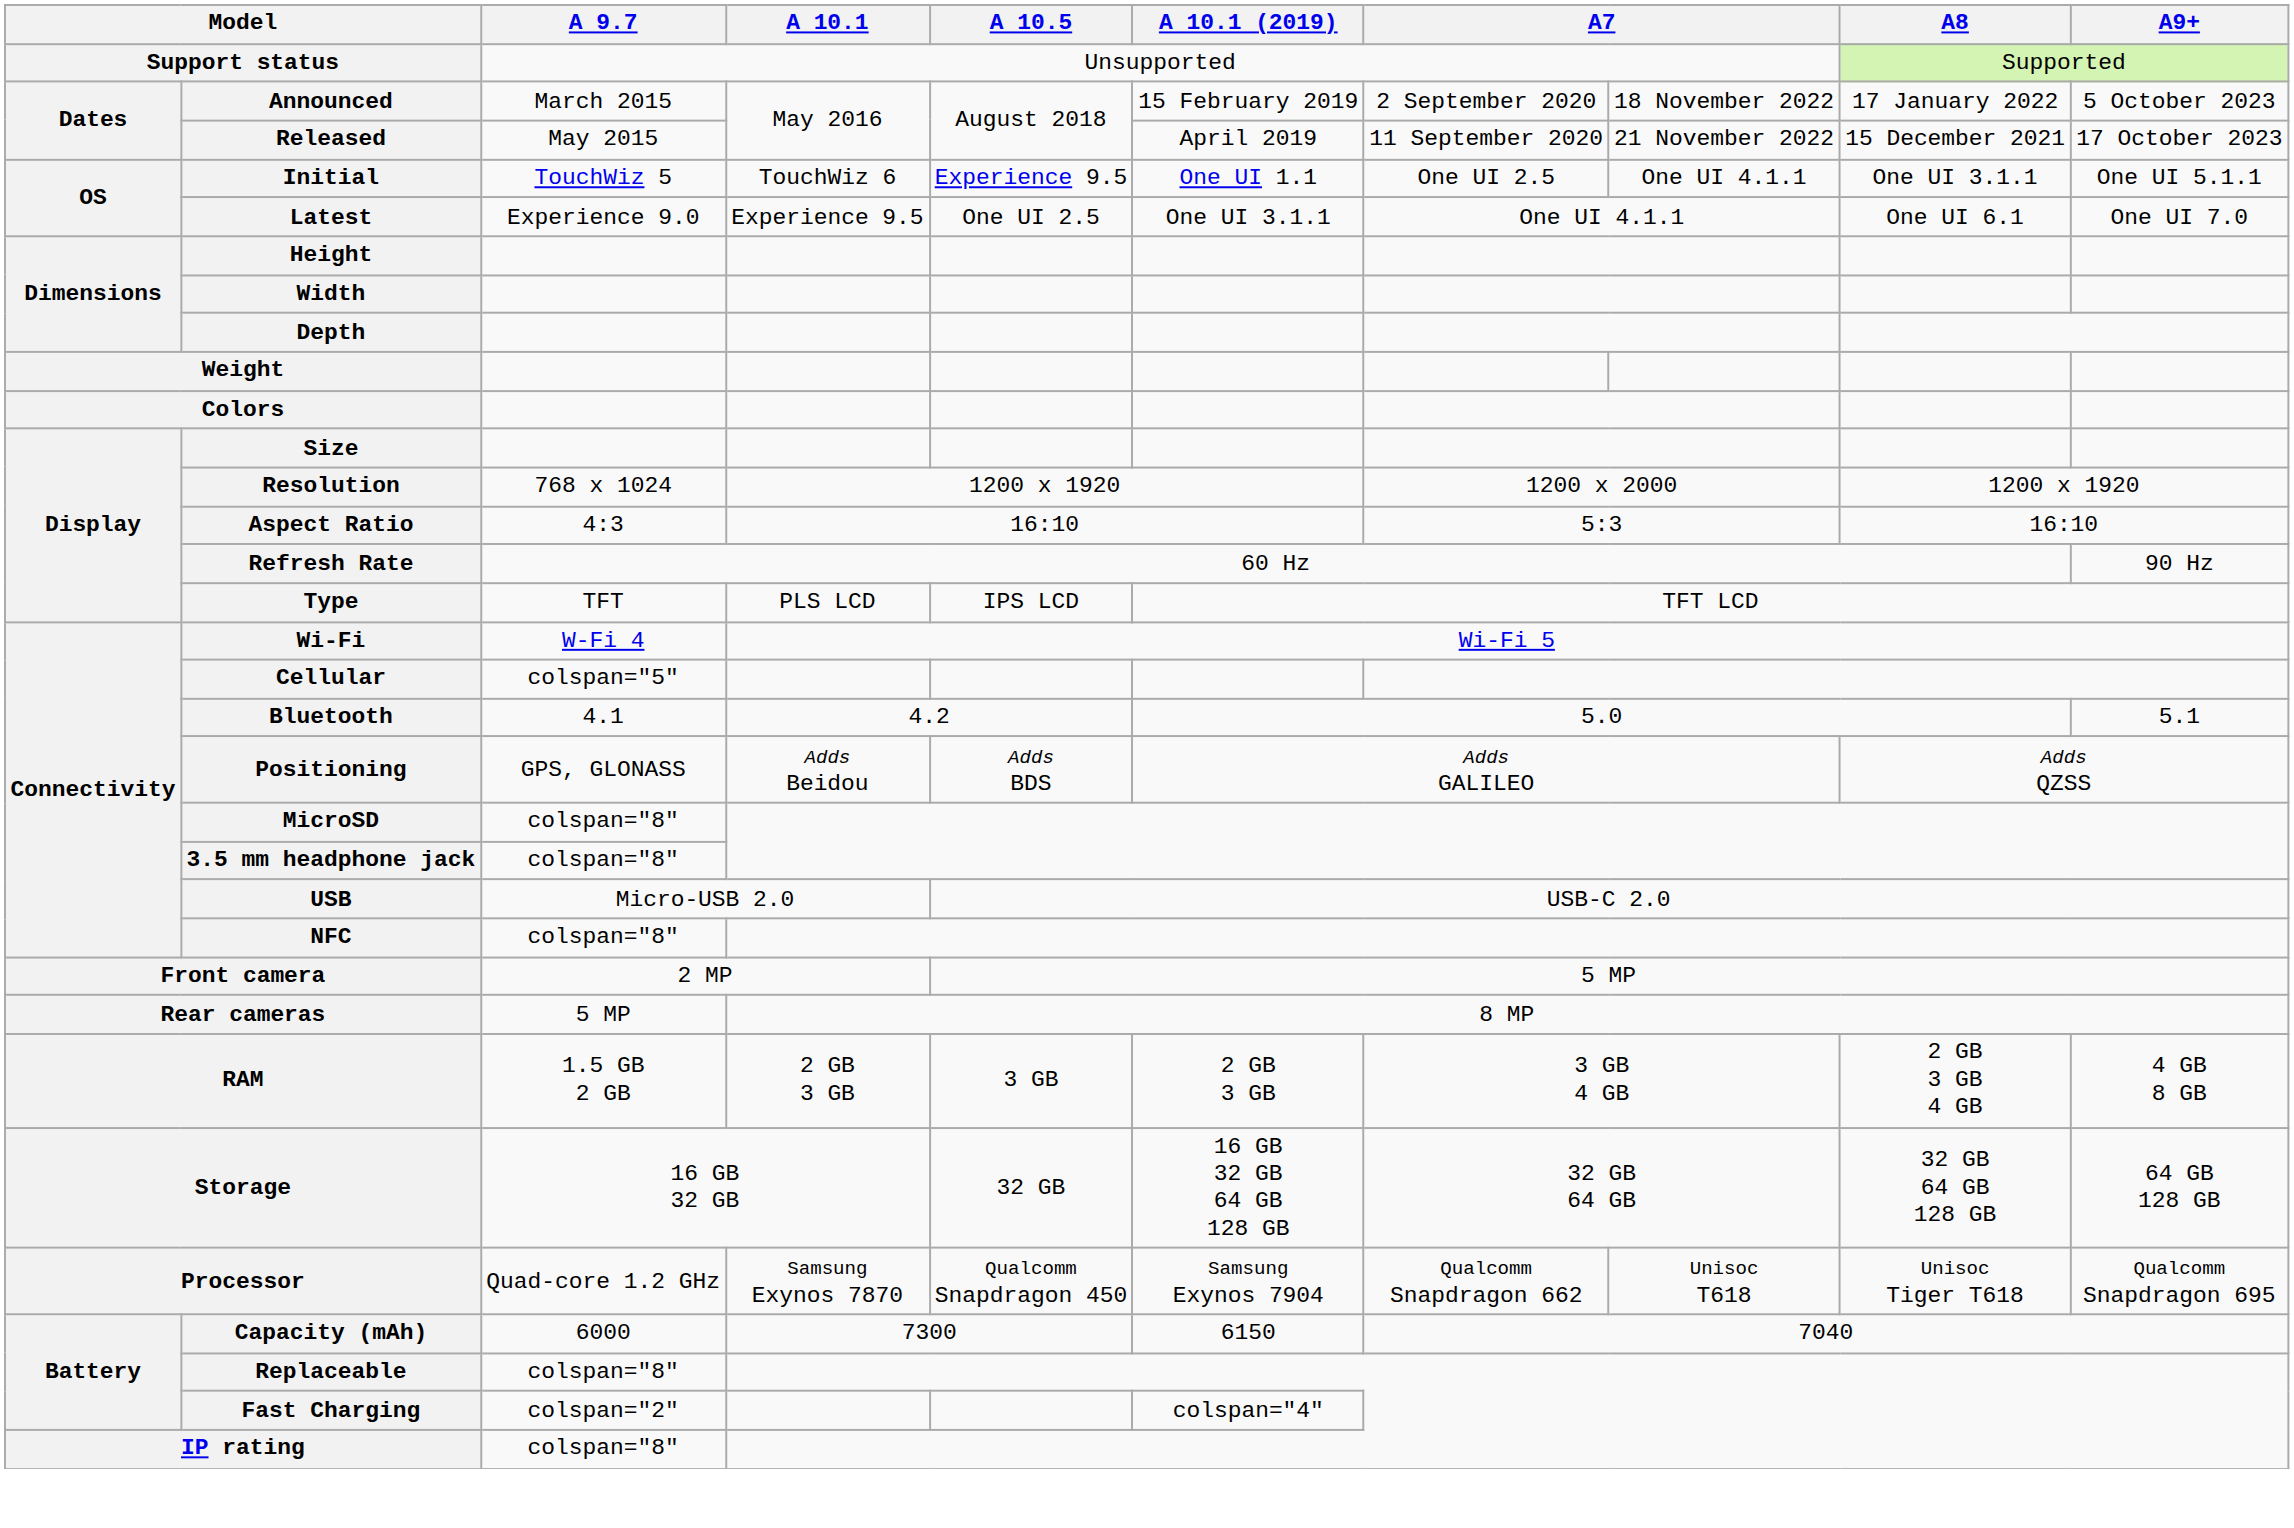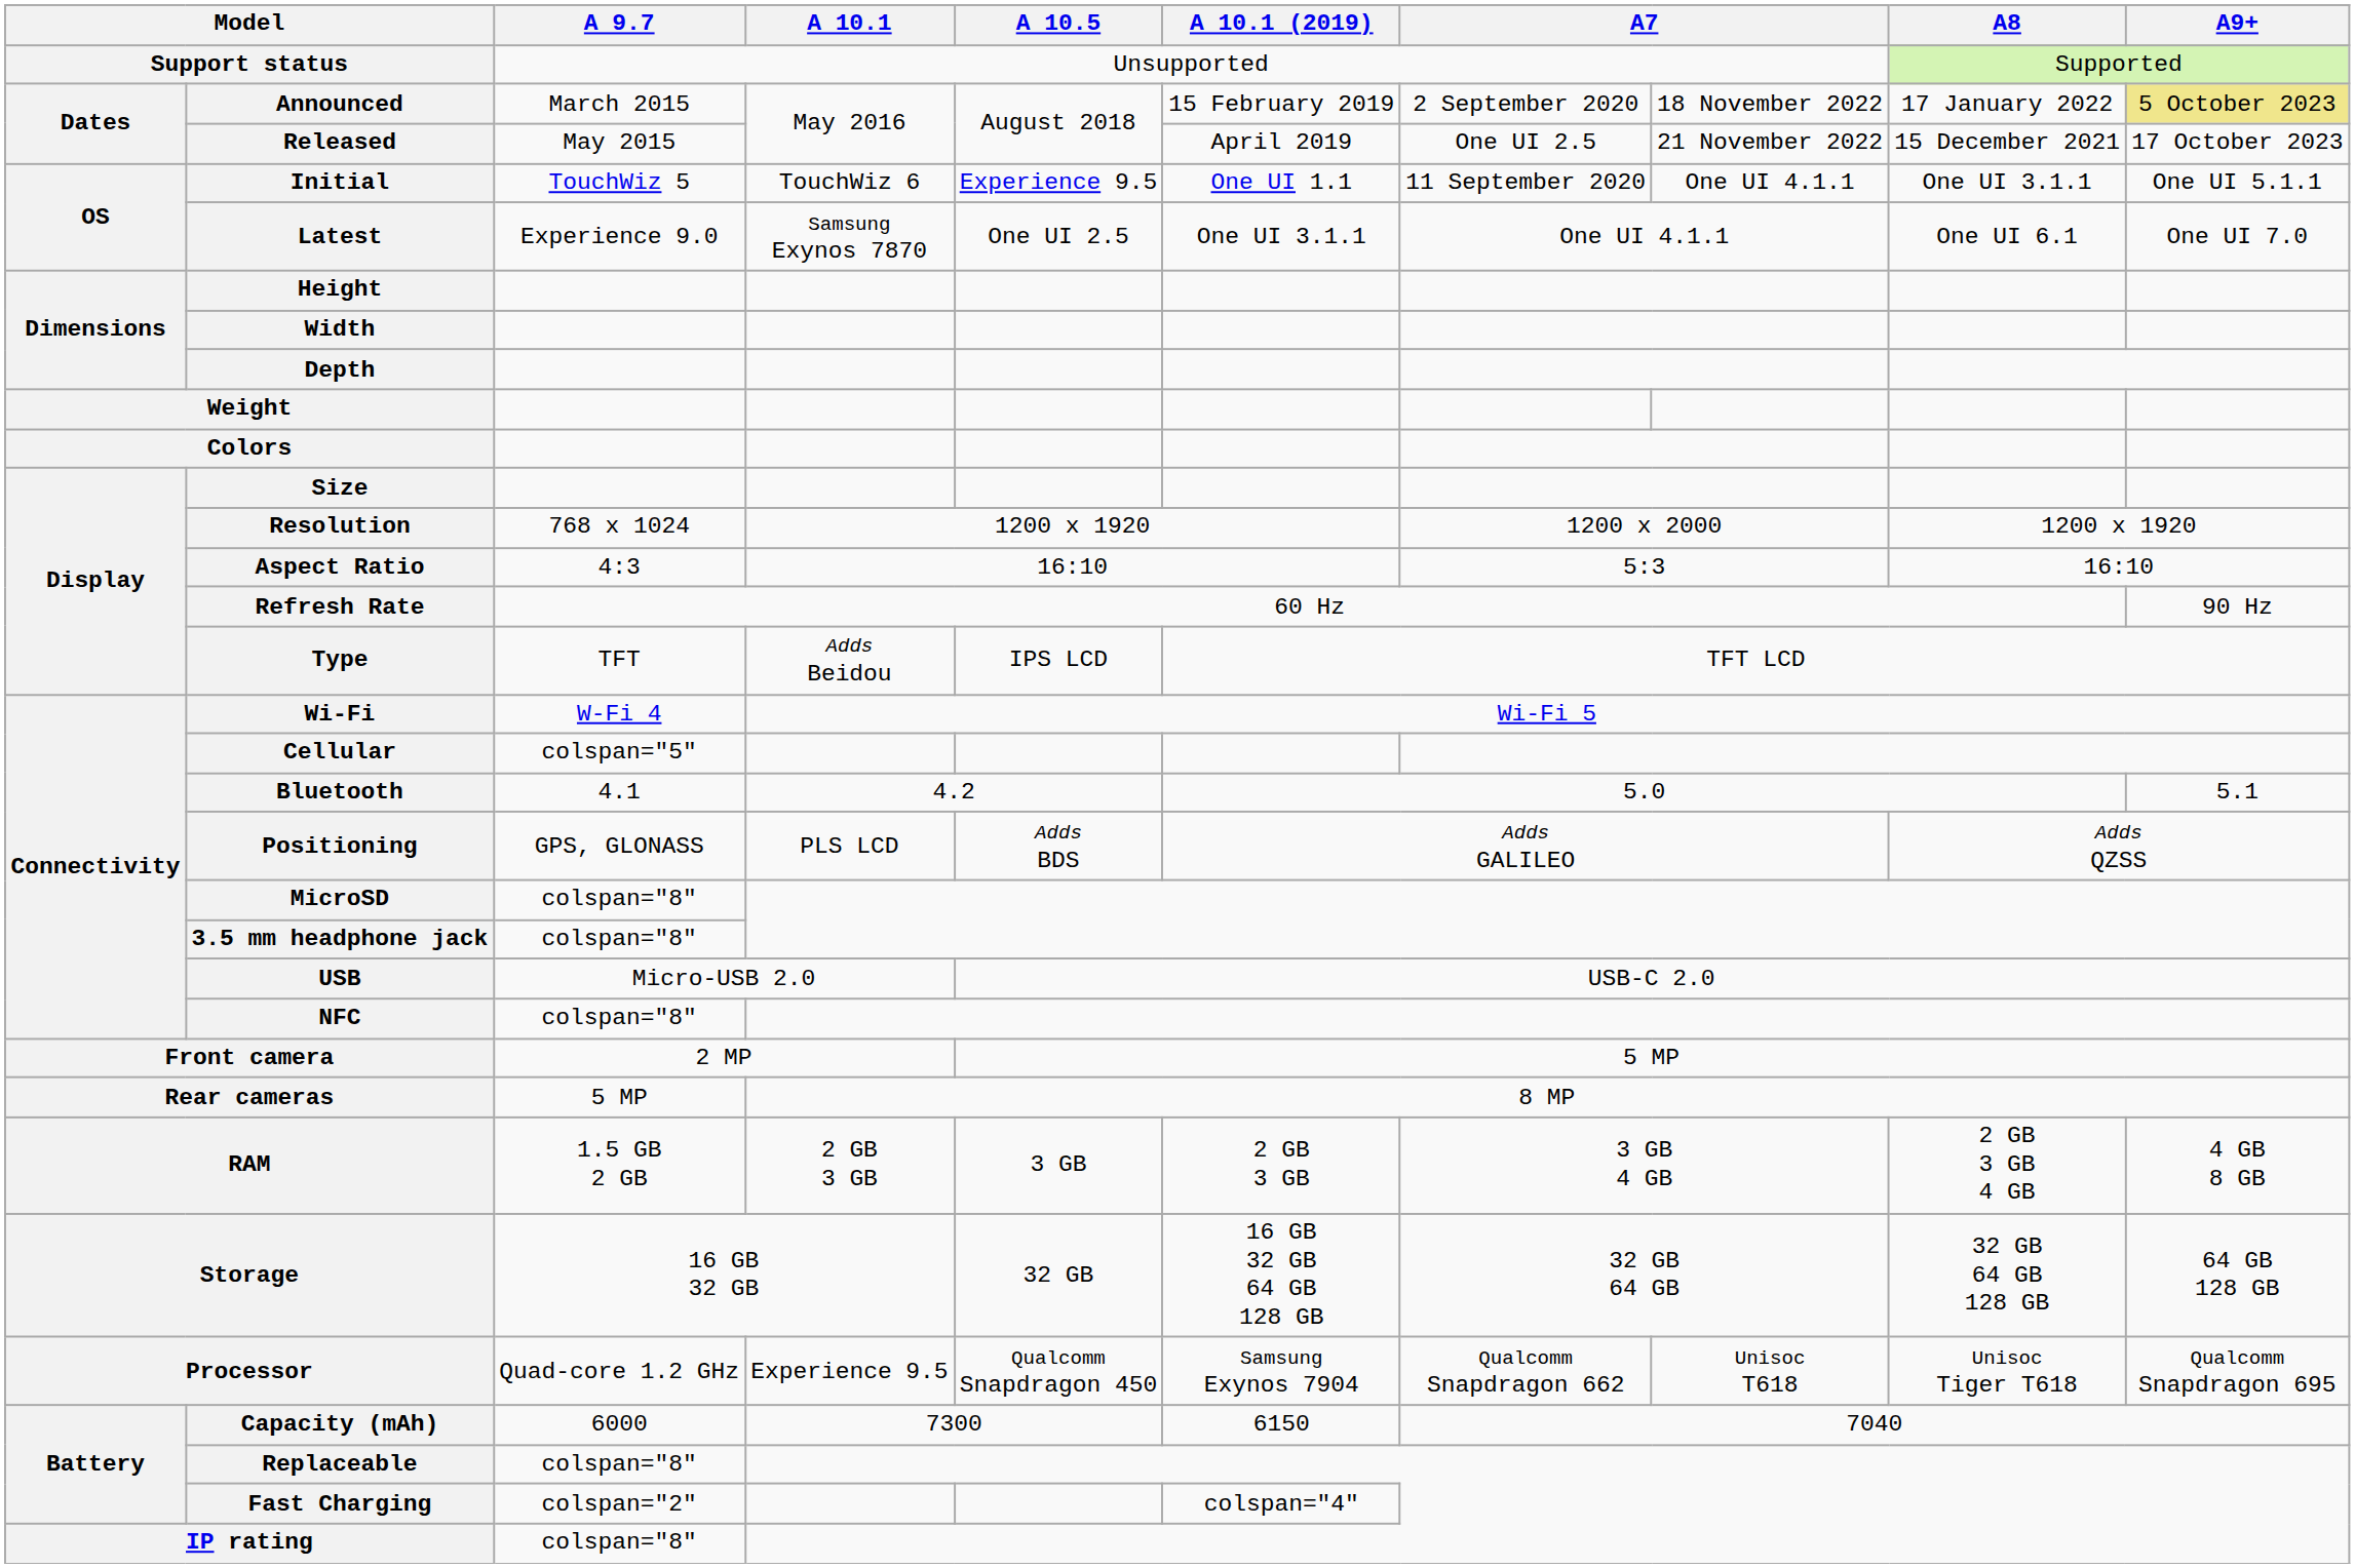Announced | A9+: no background -> khaki background
Released | column 7: 11 September 2020 -> One UI 2.5
Initial | column 7: One UI 2.5 -> 11 September 2020
Latest | A 10.1: Experience 9.5 -> Samsung Exynos 7870
Type | A 10.1: PLS LCD -> Adds Beidou
Positioning | A 10.1: Adds Beidou -> PLS LCD
Processor | A 10.1: Samsung Exynos 7870 -> Experience 9.5
